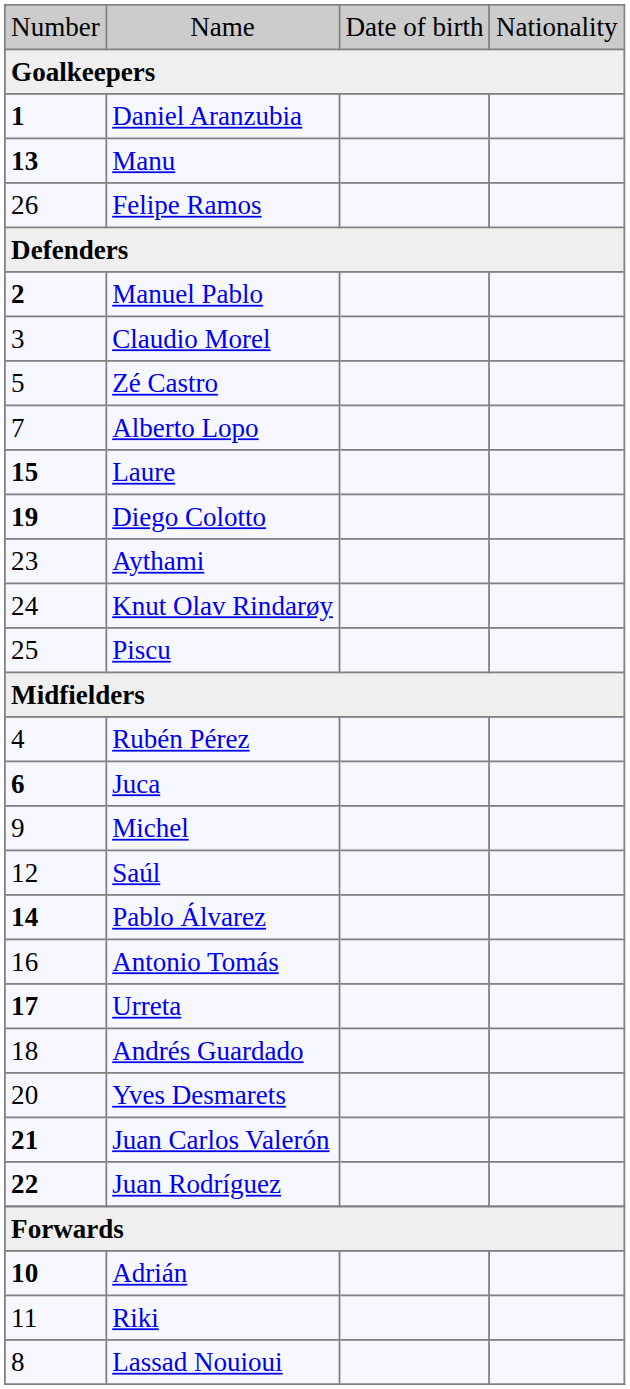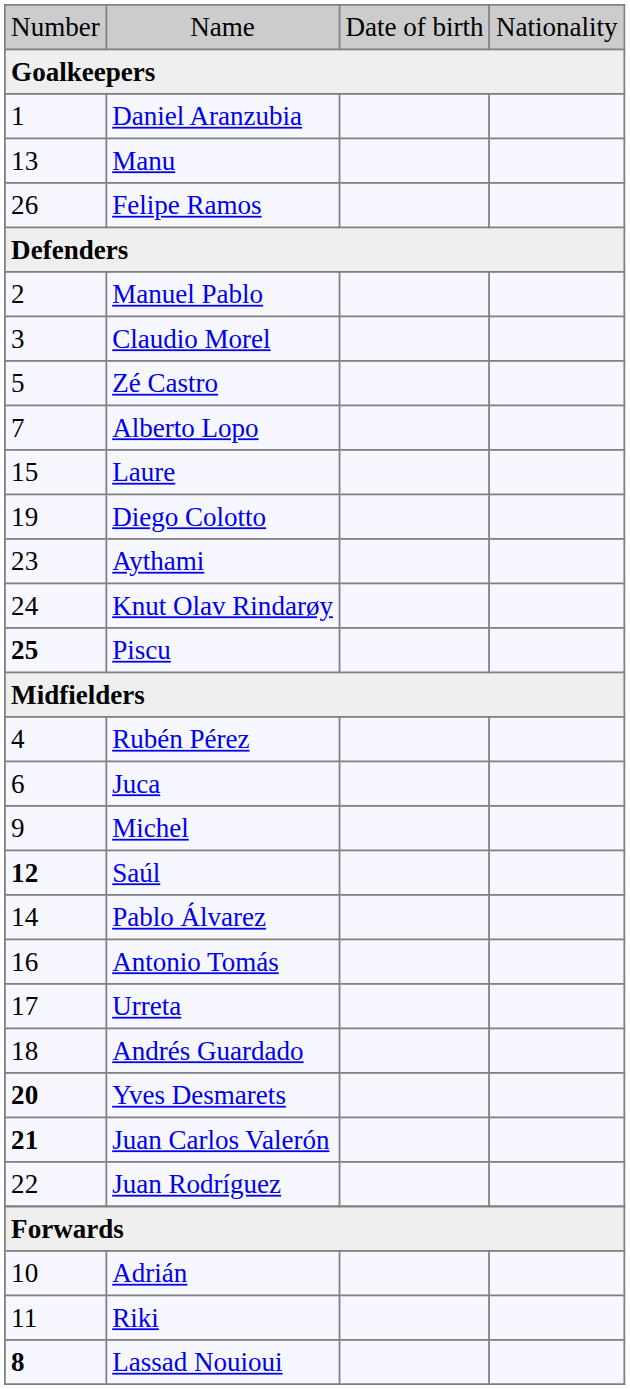Daniel Aranzubia | column 1: bold -> normal
Manu | column 1: bold -> normal
Manuel Pablo | column 1: bold -> normal
Laure | column 1: bold -> normal
Diego Colotto | column 1: bold -> normal
Piscu | column 1: normal -> bold
Juca | column 1: bold -> normal
Saúl | column 1: normal -> bold
Pablo Álvarez | column 1: bold -> normal
Urreta | column 1: bold -> normal
Yves Desmarets | column 1: normal -> bold
Juan Rodríguez | column 1: bold -> normal
Adrián | column 1: bold -> normal
Lassad Nouioui | column 1: normal -> bold
